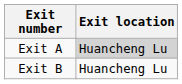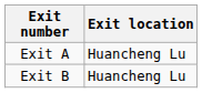Exit A | Exit location: lightgrey background -> no background
